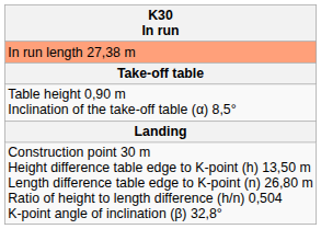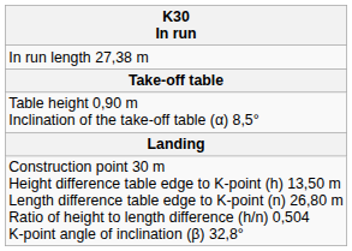row 2 | column 1: lightsalmon background -> no background
